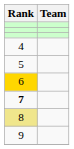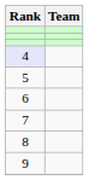row 5 | Rank: no background -> lavender background
row 7 | Rank: gold background -> no background
row 8 | Rank: bold -> normal
row 9 | Rank: khaki background -> no background
